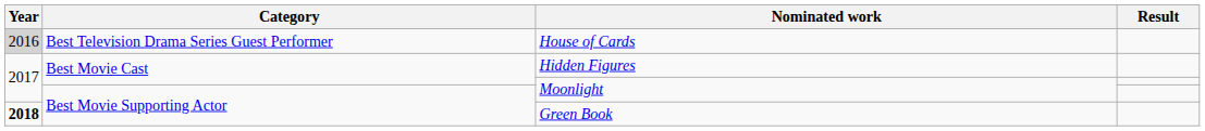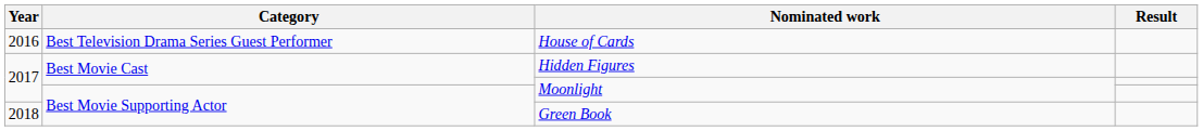House of Cards | Year: lightgrey background -> no background
Green Book | Year: bold -> normal
